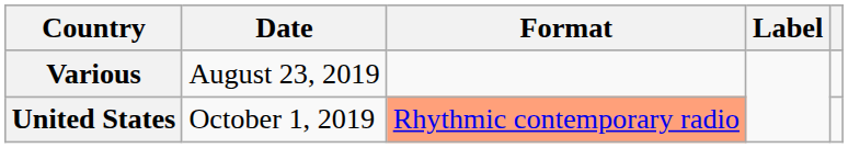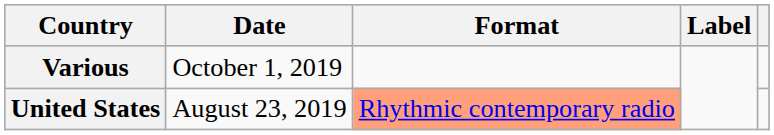Various | Date: August 23, 2019 -> October 1, 2019
United States | Date: October 1, 2019 -> August 23, 2019
